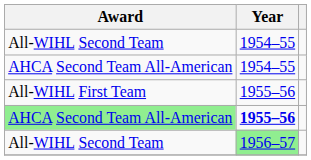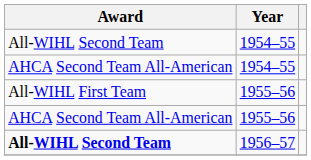row 5 | Award: lightgreen background -> no background
row 5 | Year: bold -> normal
row 6 | Award: normal -> bold
row 6 | Year: lightgreen background -> no background
